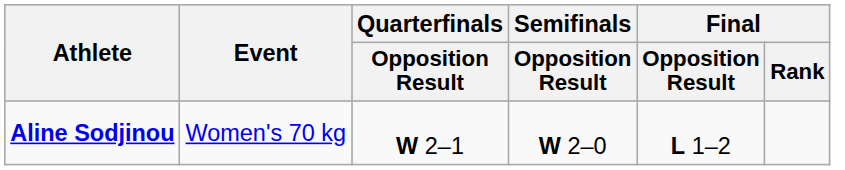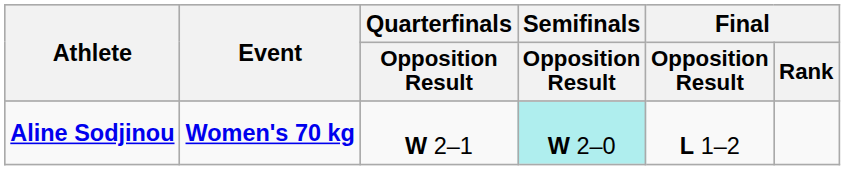Aline Sodjinou | Event: normal -> bold
Aline Sodjinou | Semifinals / Opposition Result: no background -> paleturquoise background
